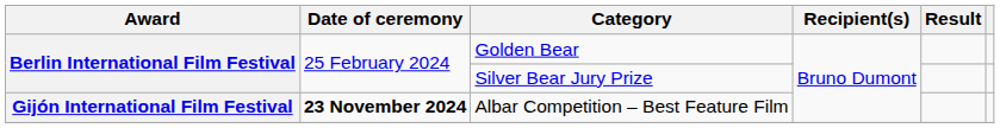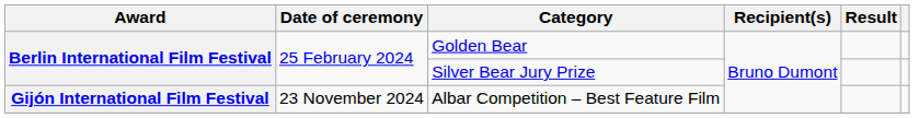Albar Competition – Best Feature Film | Date of ceremony: bold -> normal
